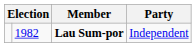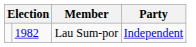row 2 | Member: bold -> normal
